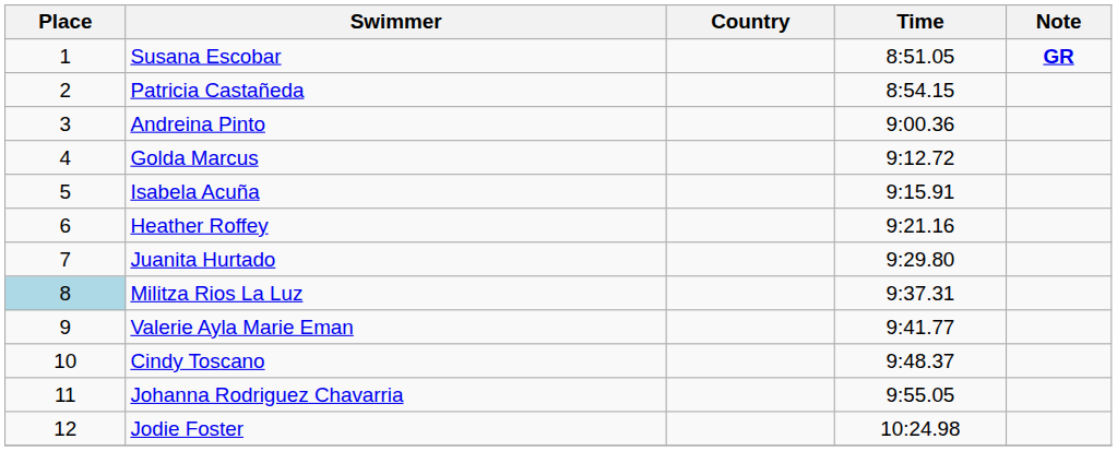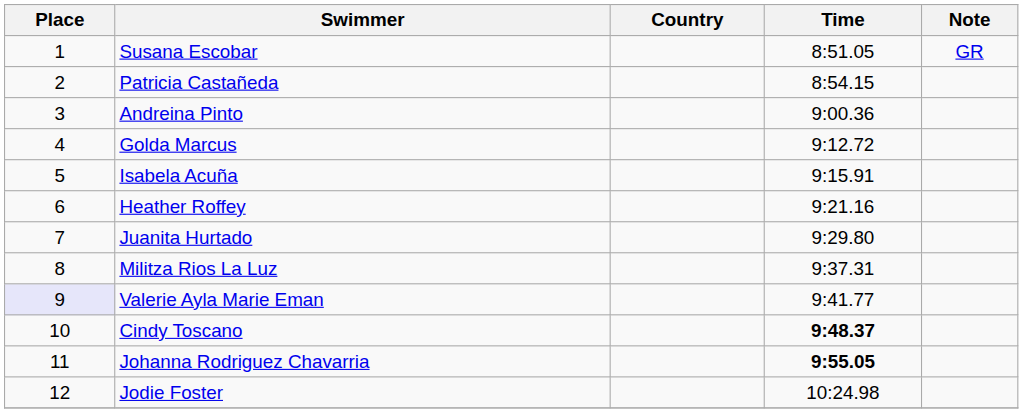Susana Escobar | Note: bold -> normal
Militza Rios La Luz | Place: lightblue background -> no background
Valerie Ayla Marie Eman | Place: no background -> lavender background
Cindy Toscano | Time: normal -> bold
Johanna Rodriguez Chavarria | Time: normal -> bold
